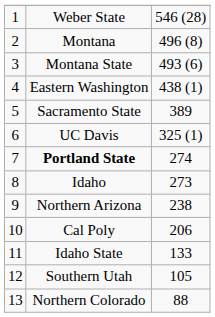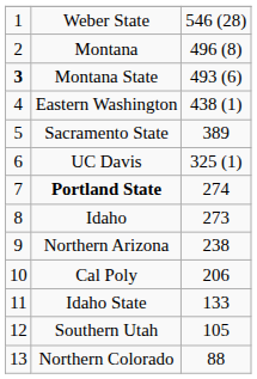Montana State | column 1: normal -> bold
